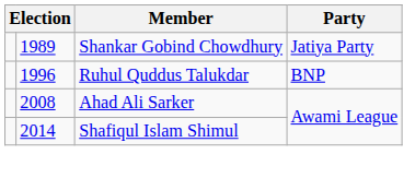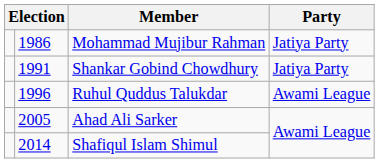+ row: 1986 | Mohammad Mujibur Rahman | Jatiya Party
Shankar Gobind Chowdhury | column 2: 1989 -> 1991
Ruhul Quddus Talukdar | Party: BNP -> Awami League
Ahad Ali Sarker | column 2: 2008 -> 2005
